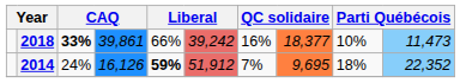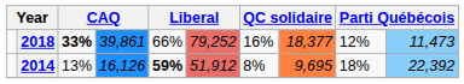2018 | column 6: 39,242 -> 79,252
2018 | column 9: 10% -> 12%
2014 | column 3: 24% -> 13%
2014 | column 7: 7% -> 8%
2014 | column 10: 22,352 -> 22,392
